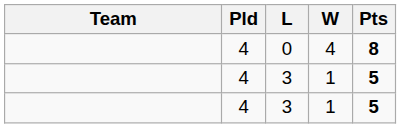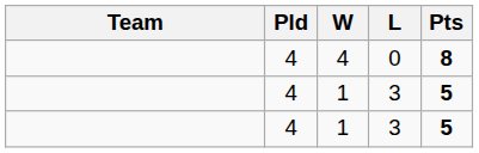columns swapped: W <-> L
